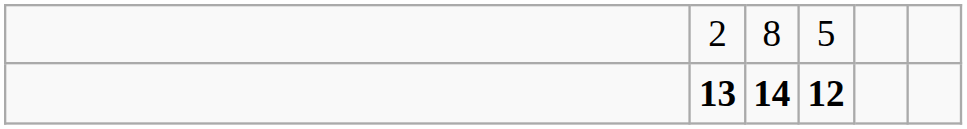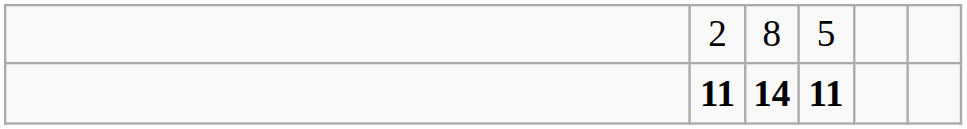row 2 | column 2: 13 -> 11
row 2 | column 4: 12 -> 11
